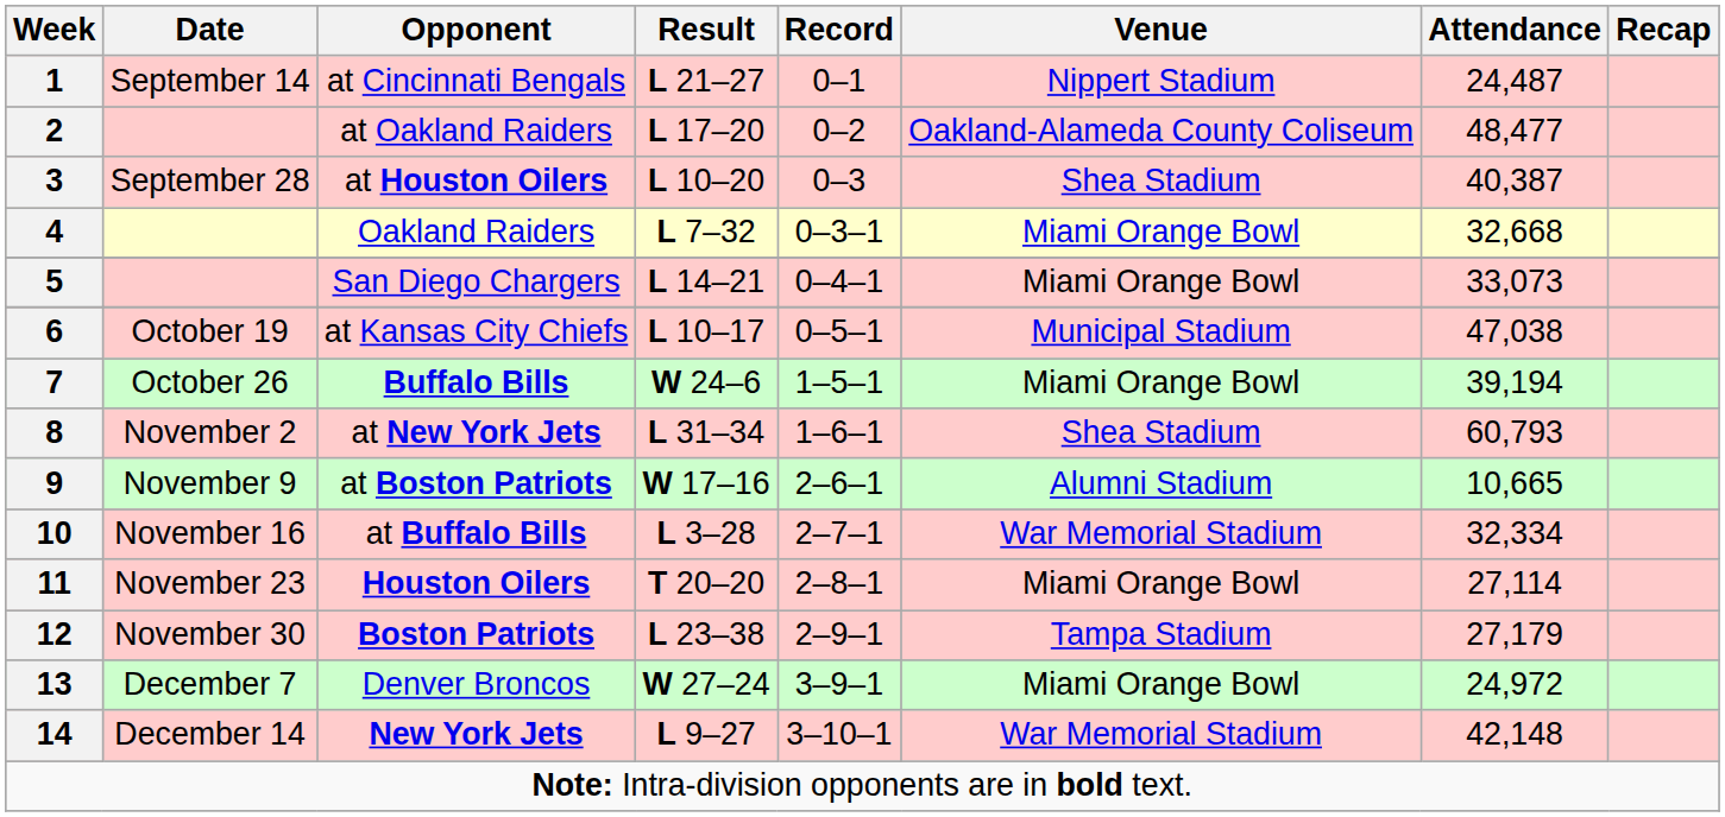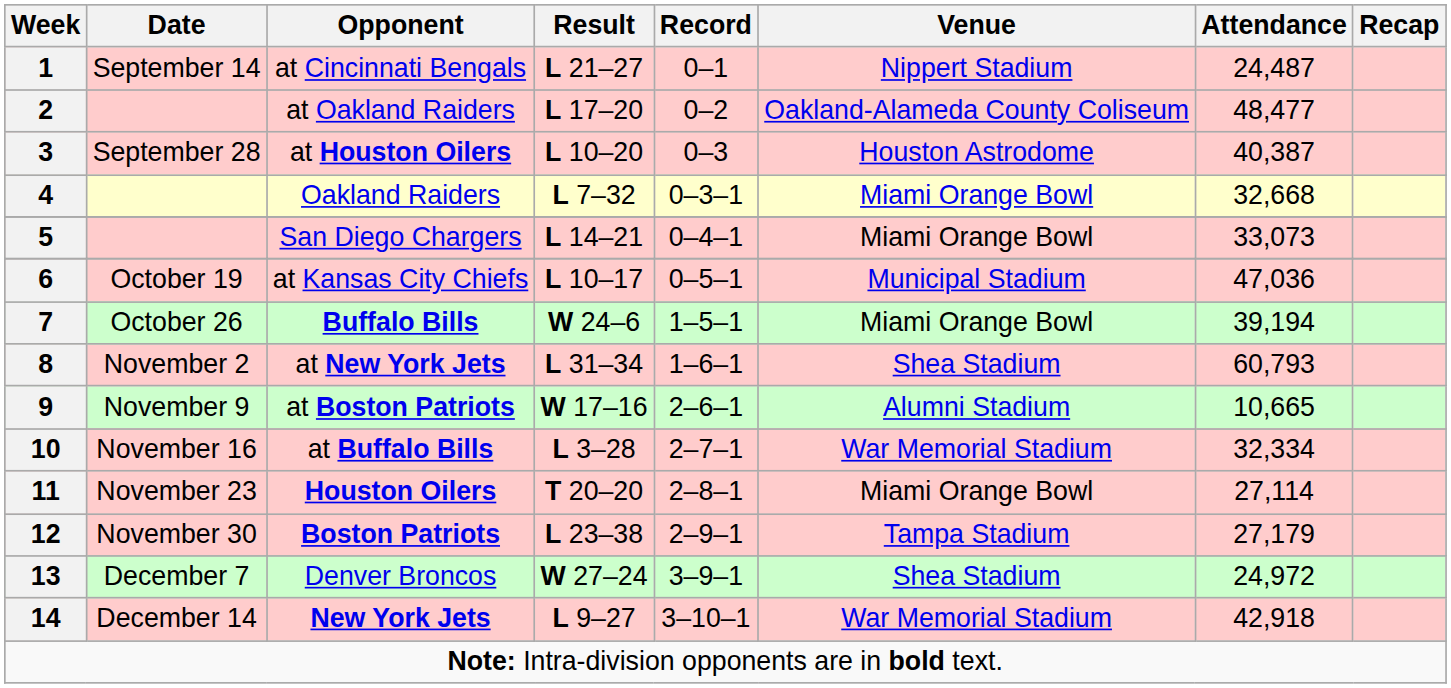3 | Venue: Shea Stadium -> Houston Astrodome
6 | Attendance: 47,038 -> 47,036
13 | Venue: Miami Orange Bowl -> Shea Stadium
14 | Attendance: 42,148 -> 42,918
